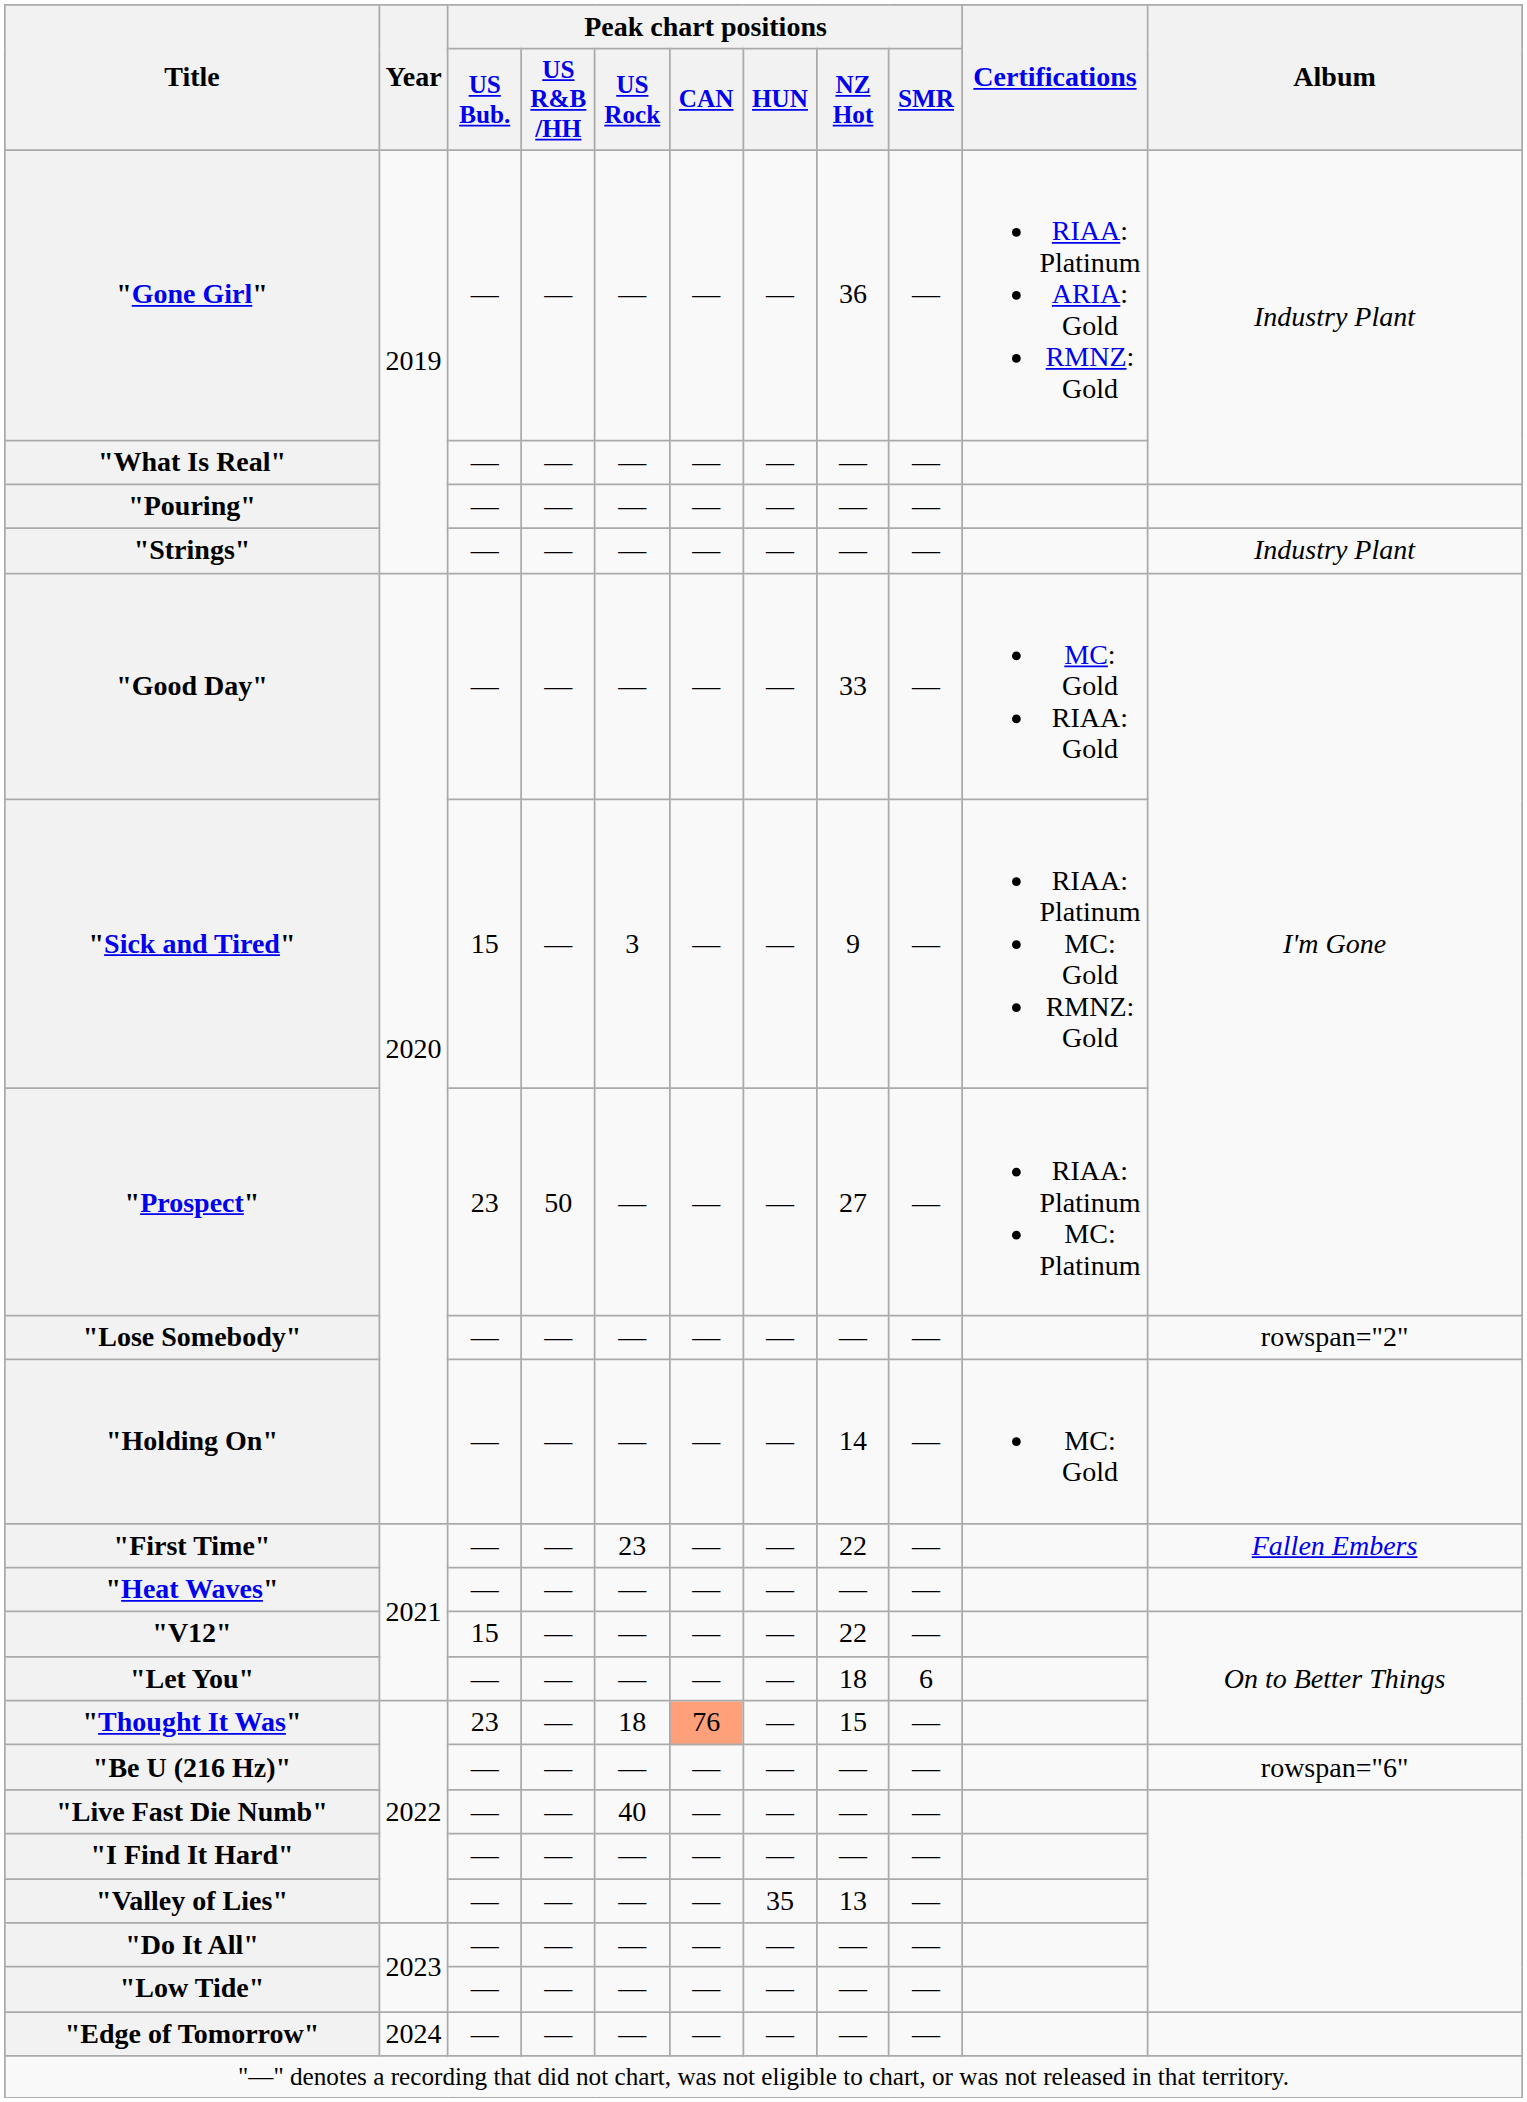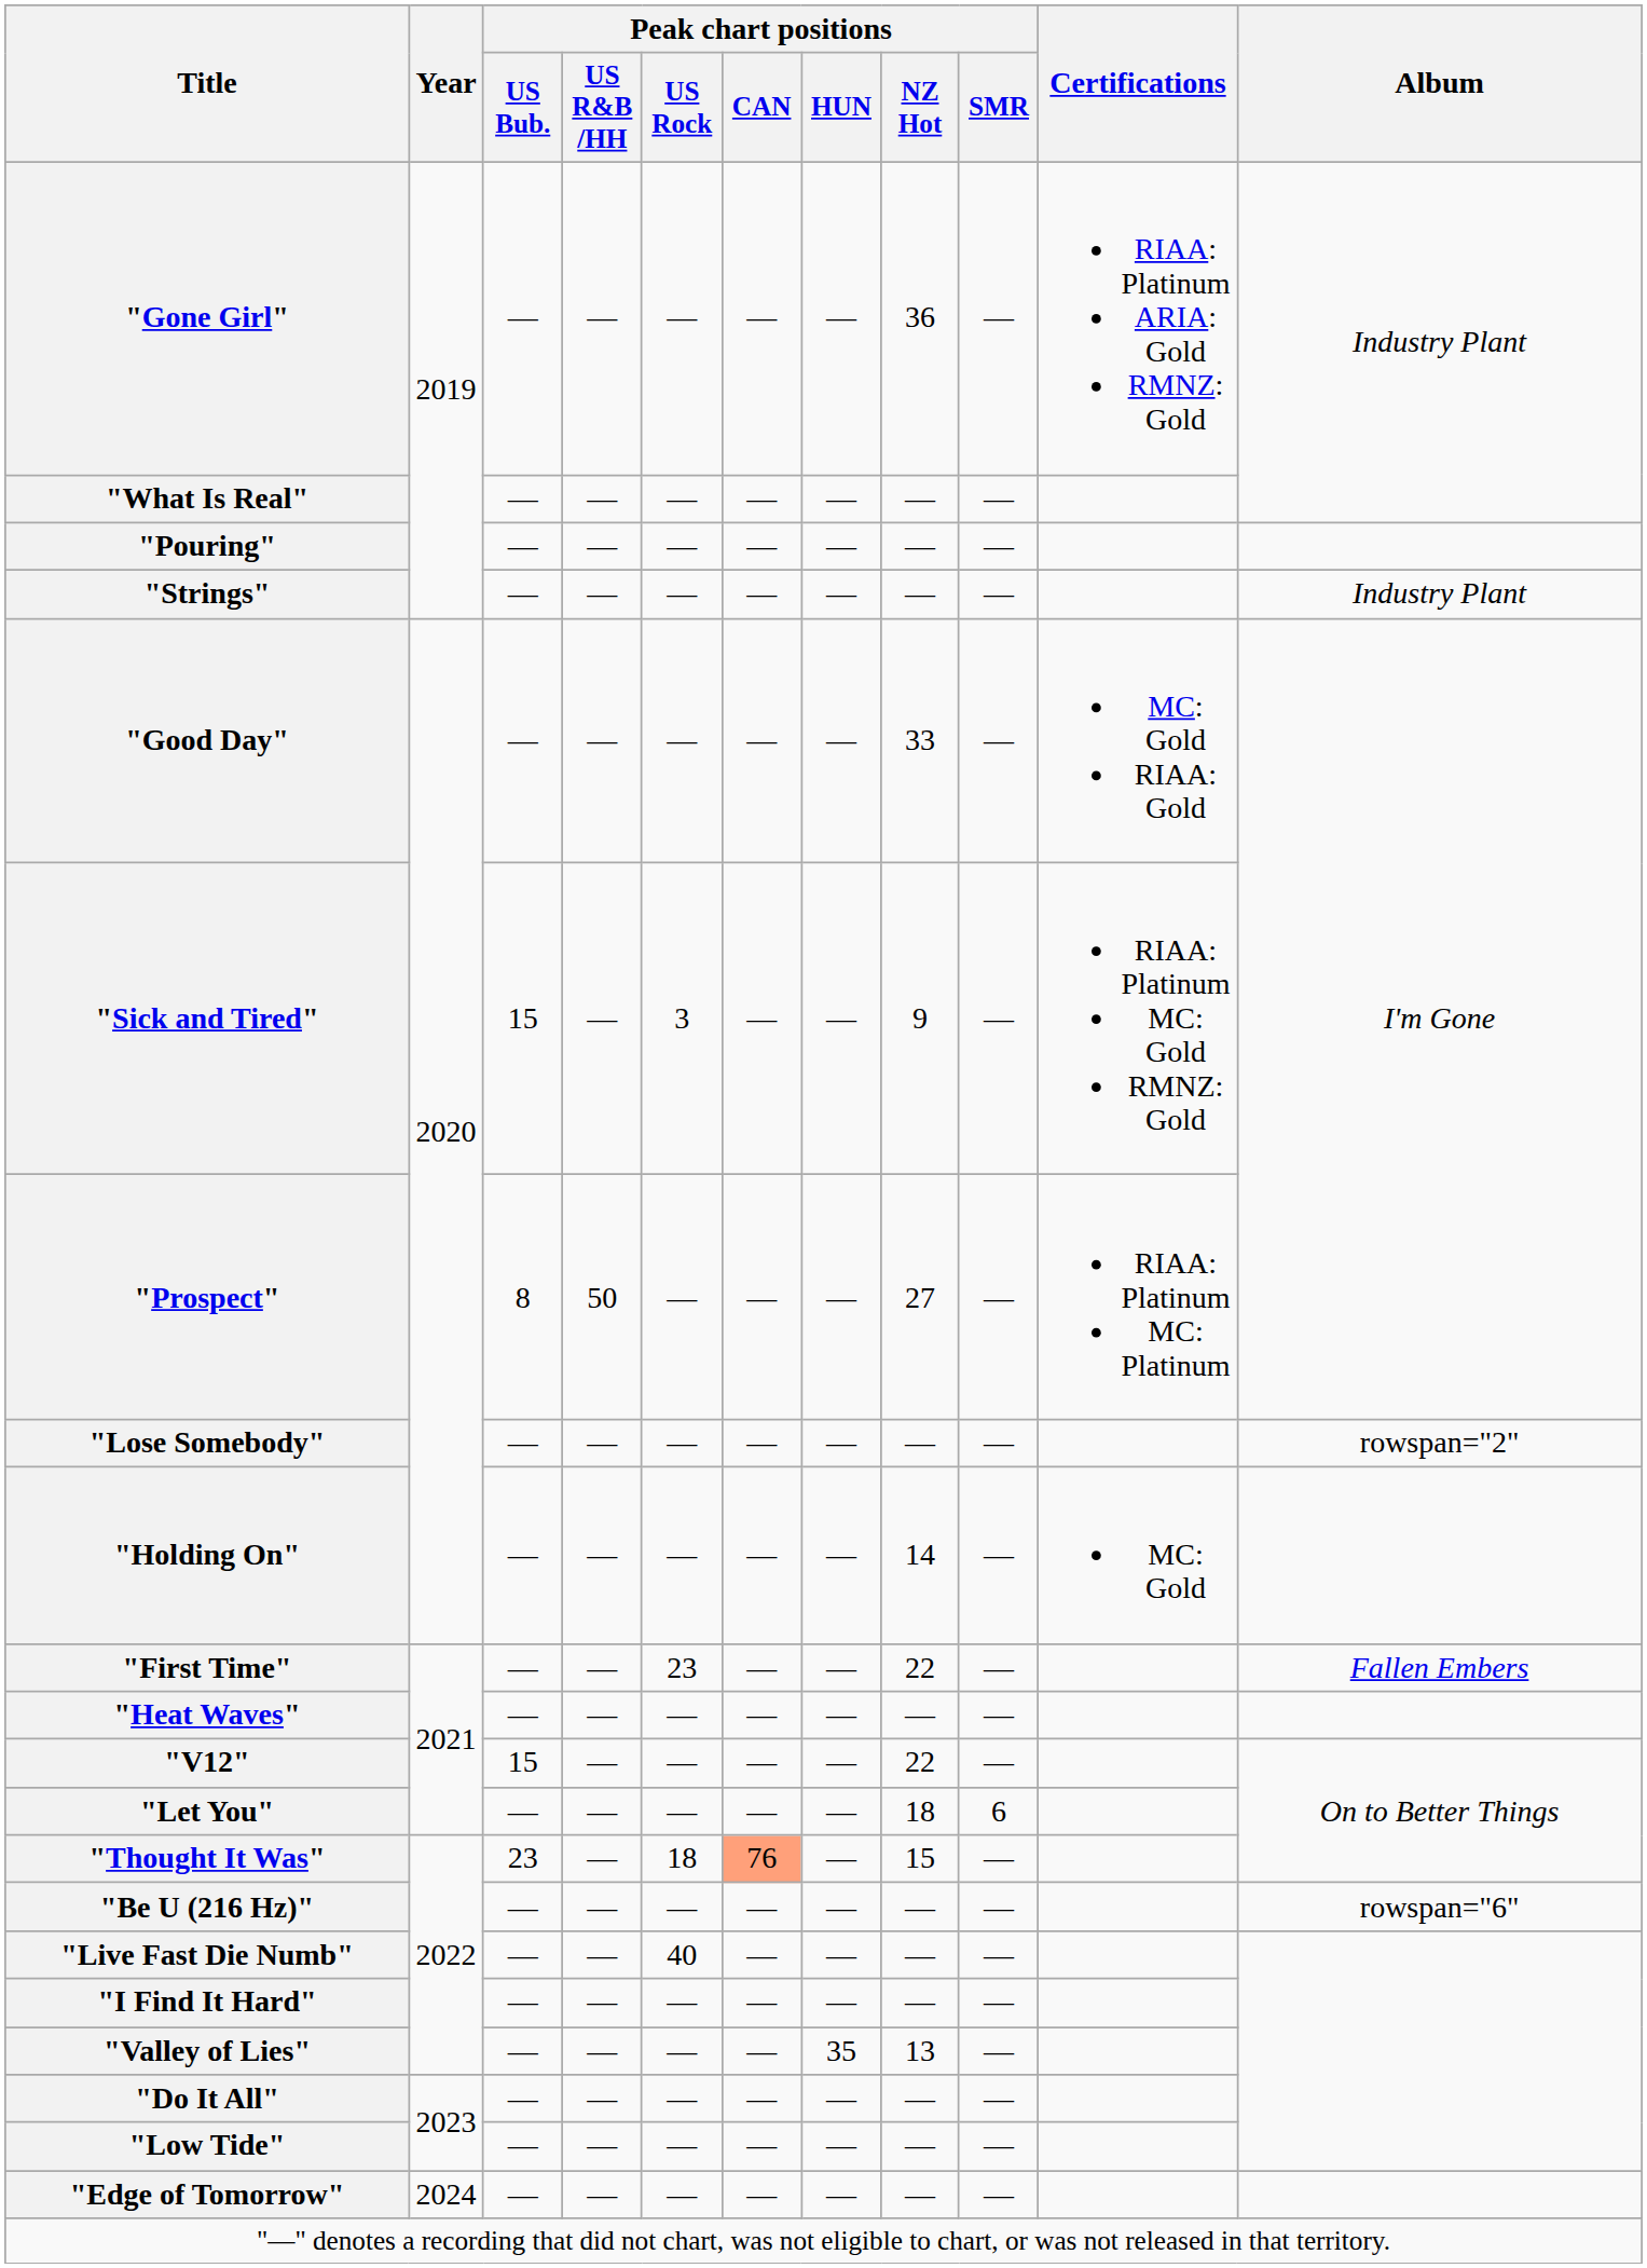"Prospect" | Peak chart positions / US Bub.: 23 -> 8
